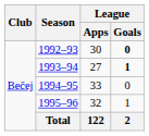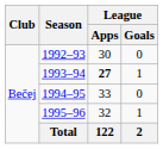1992–93 | League / Goals: bold -> normal
1993–94 | League / Apps: normal -> bold
1993–94 | League / Goals: bold -> normal
